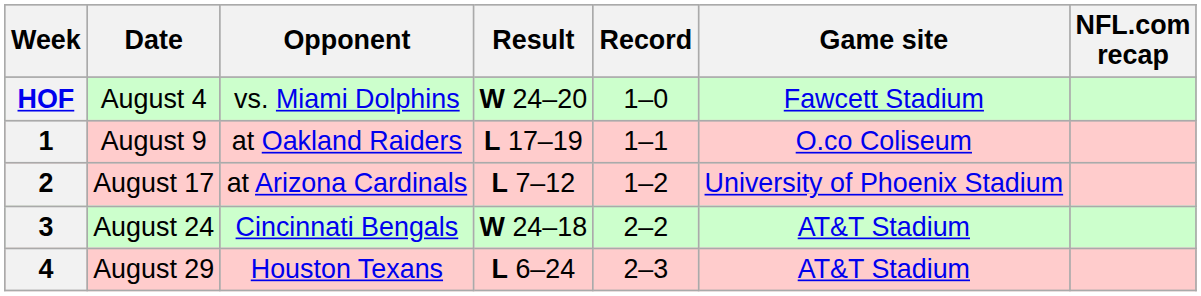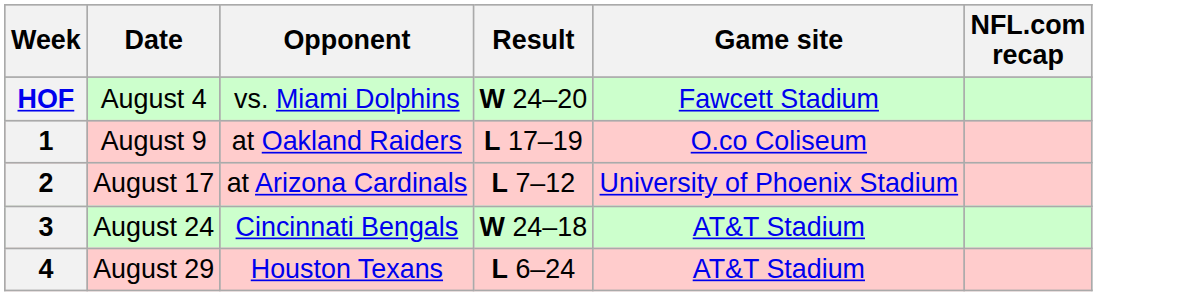- column: Record | 1–0 | 1–1 | 1–2 | 2–2 | 2–3
